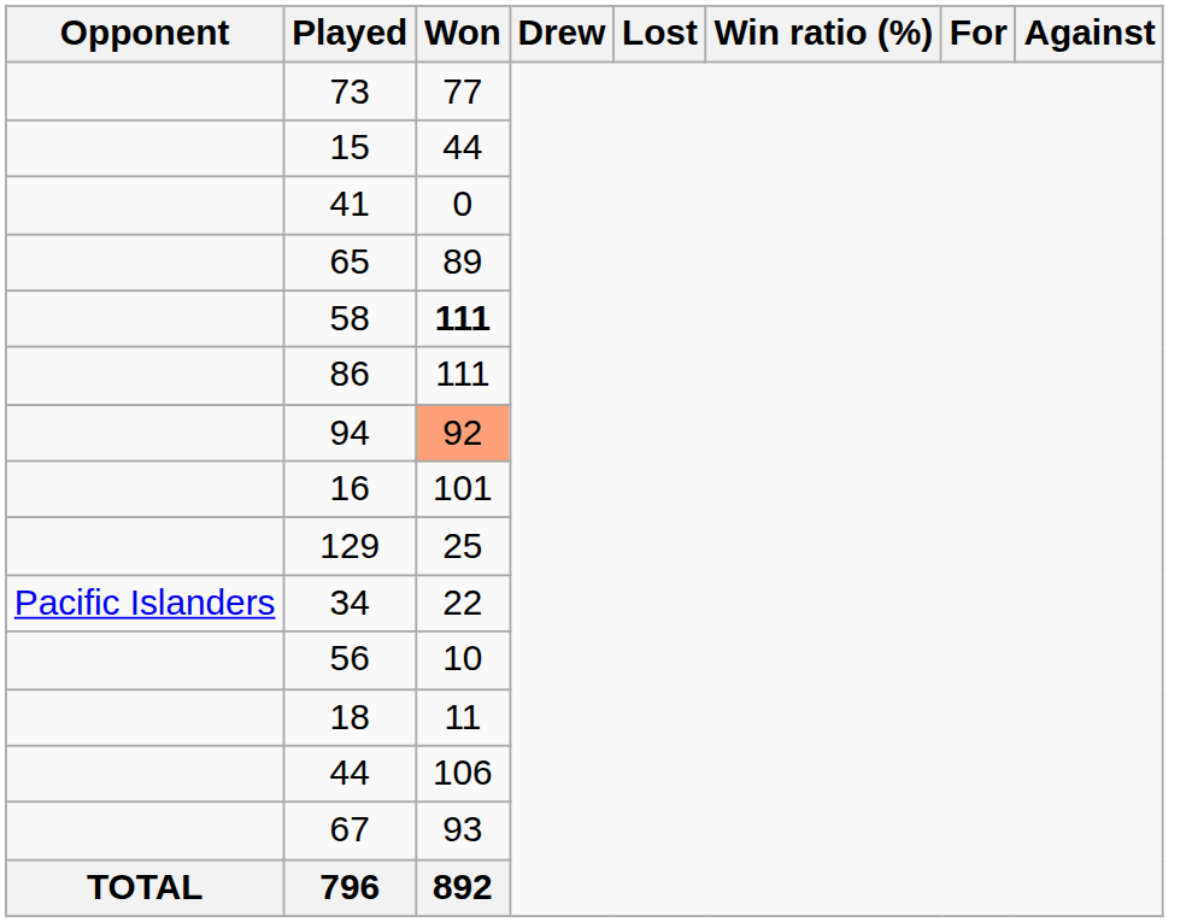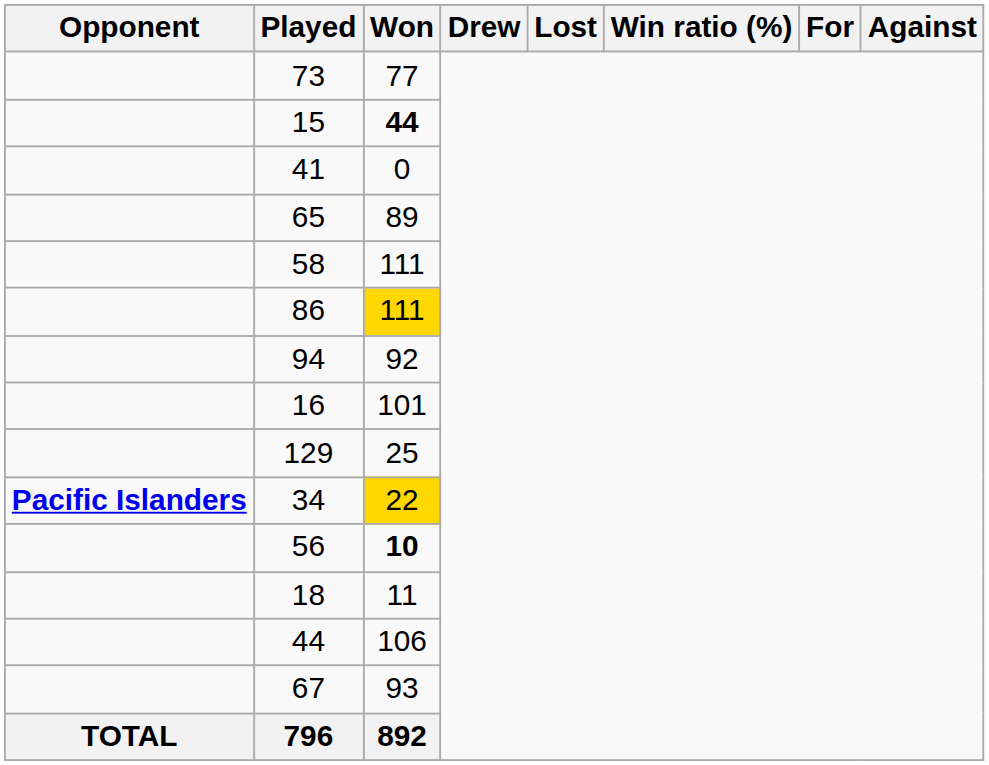15 | Won: normal -> bold
58 | Won: bold -> normal
86 | Won: no background -> gold background
94 | Won: lightsalmon background -> no background
34 | Opponent: normal -> bold
34 | Won: no background -> gold background
56 | Won: normal -> bold
